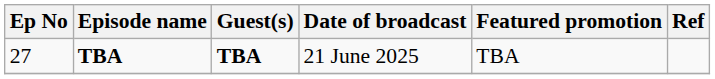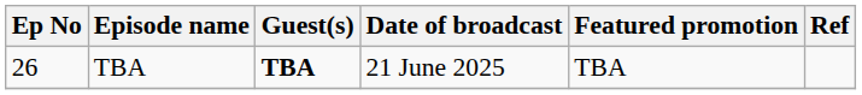row 2 | Ep No: 27 -> 26
row 2 | Episode name: bold -> normal
